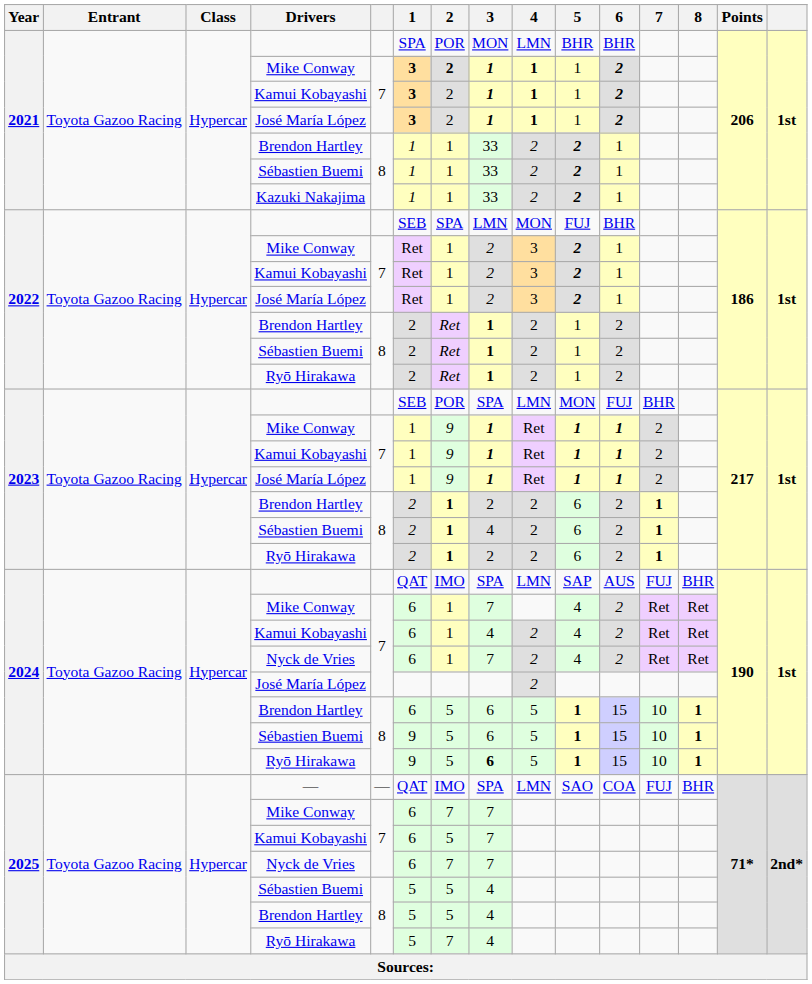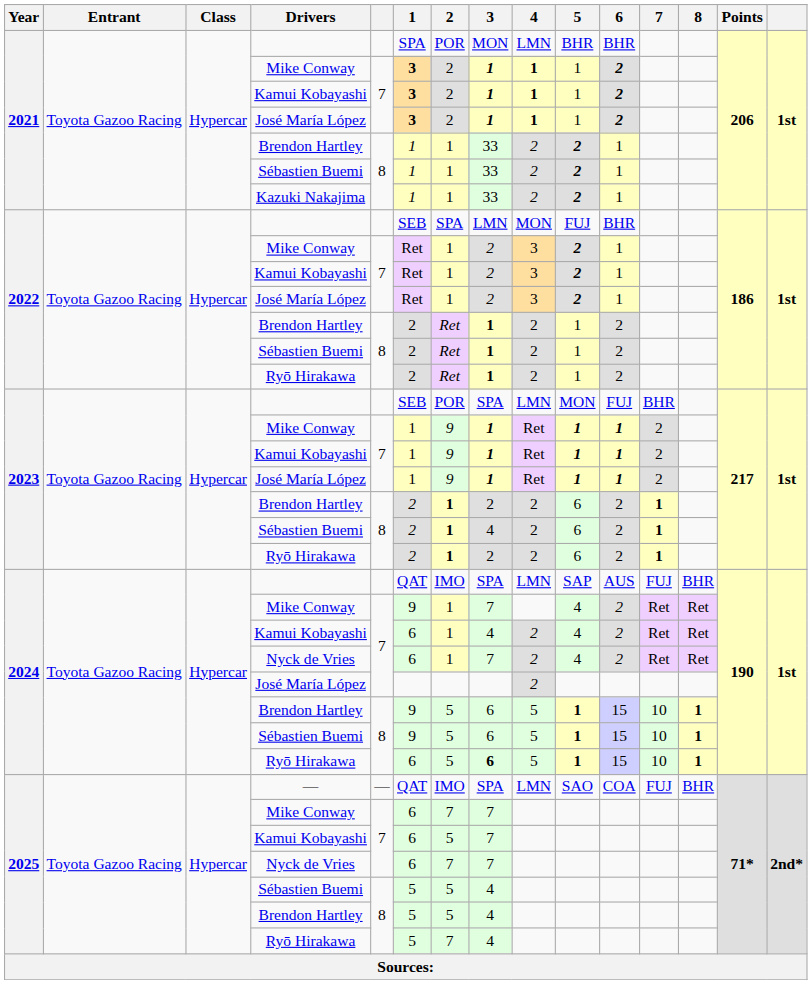2021 / Mike Conway | 2: bold -> normal
2024 / Mike Conway | 1: 6 -> 9
2024 / Brendon Hartley | 1: 6 -> 9
2024 / Ryō Hirakawa | 1: 9 -> 6
